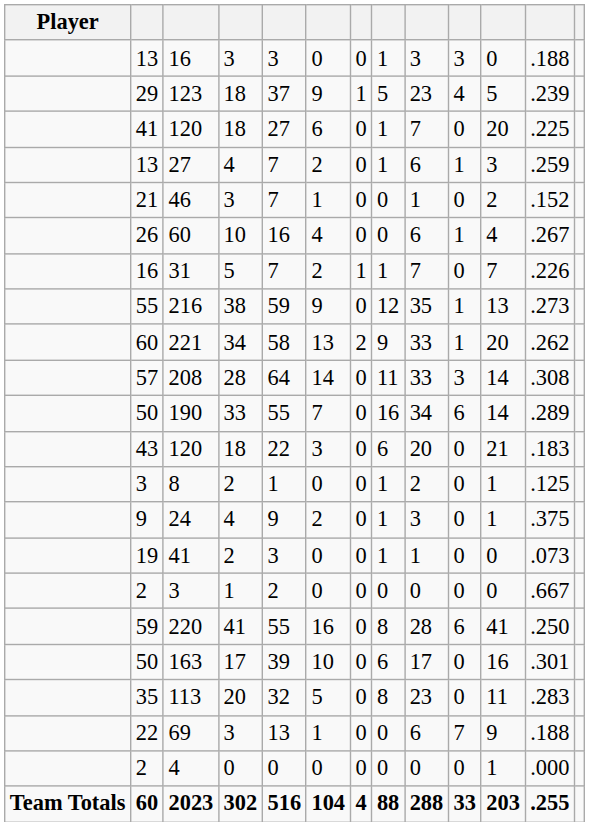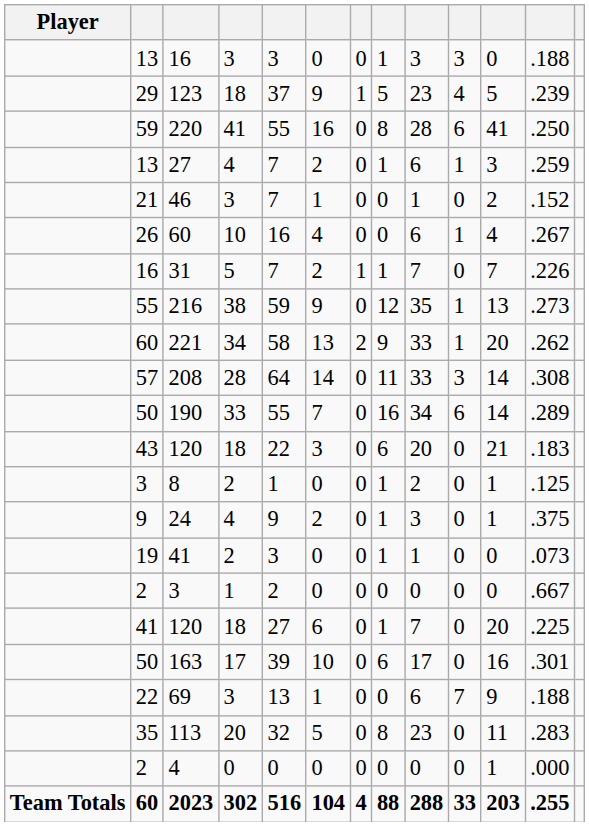rows swapped: 220 <-> 41 / 120
rows swapped: 113 <-> 69
